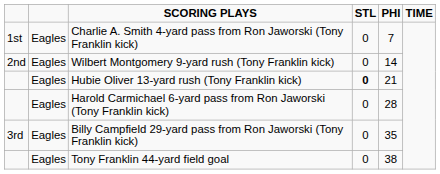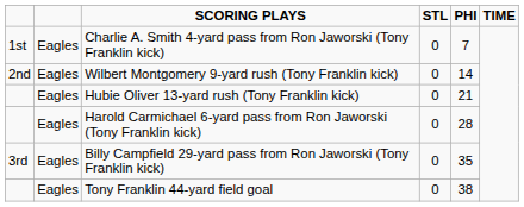Hubie Oliver 13-yard rush (Tony Franklin kick) | STL: bold -> normal
